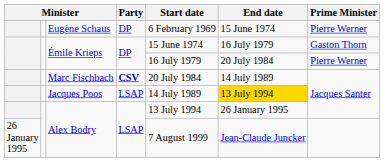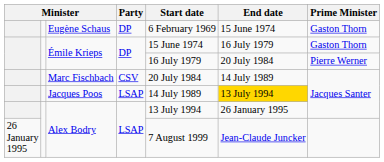Eugène Schaus | Prime Minister: Pierre Werner -> Gaston Thorn
Marc Fischbach | Party: bold -> normal
